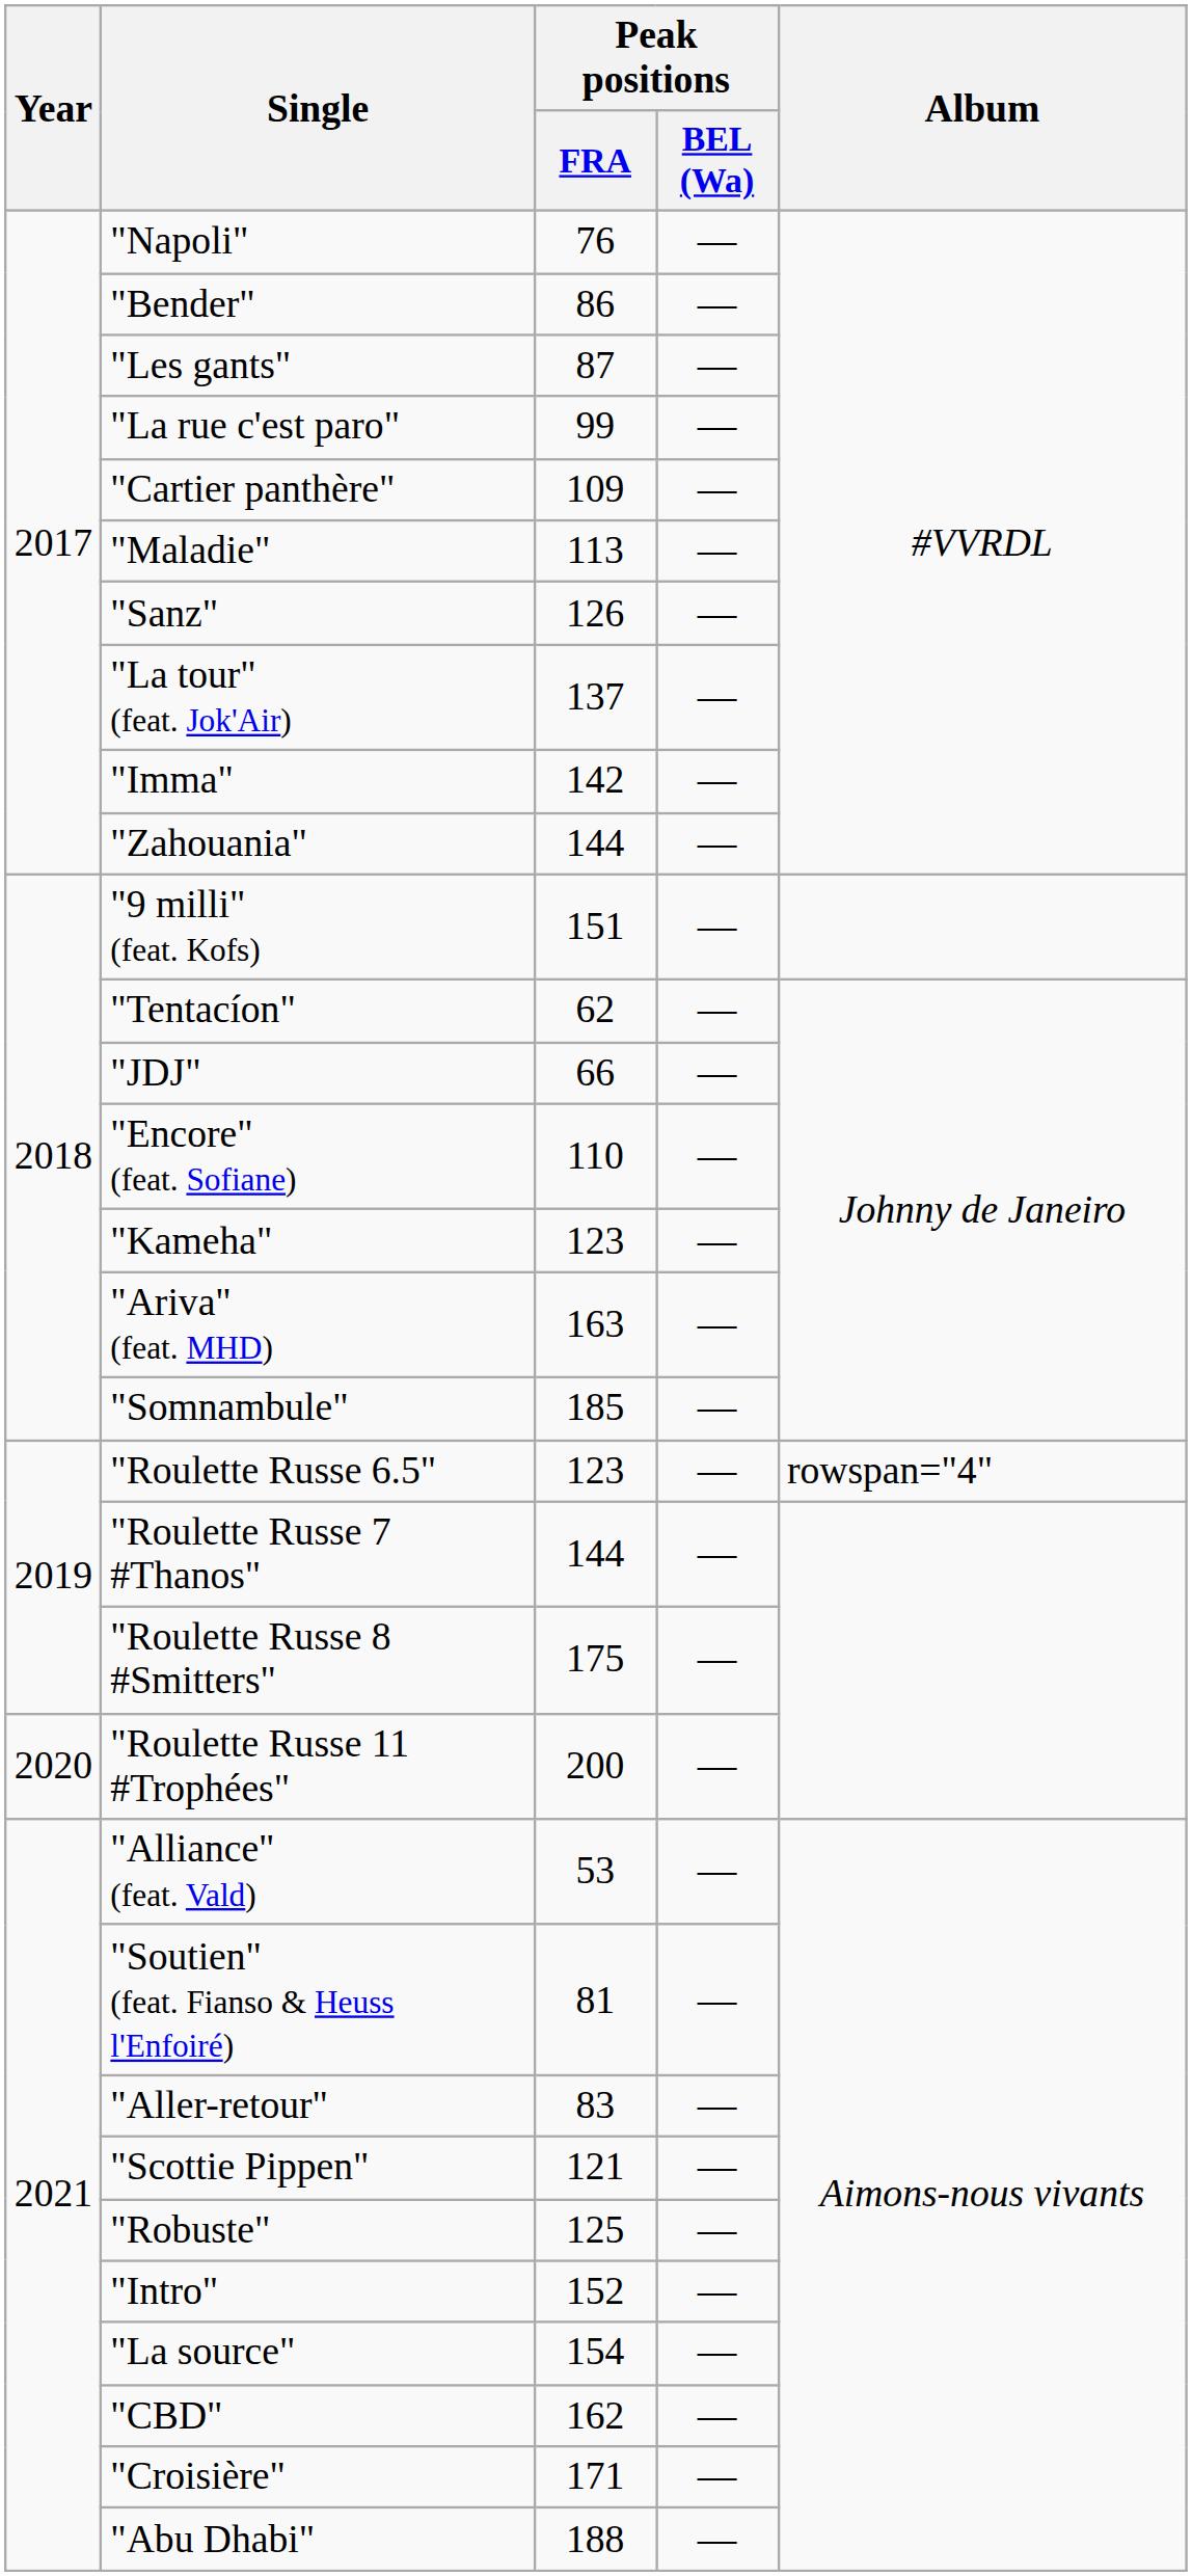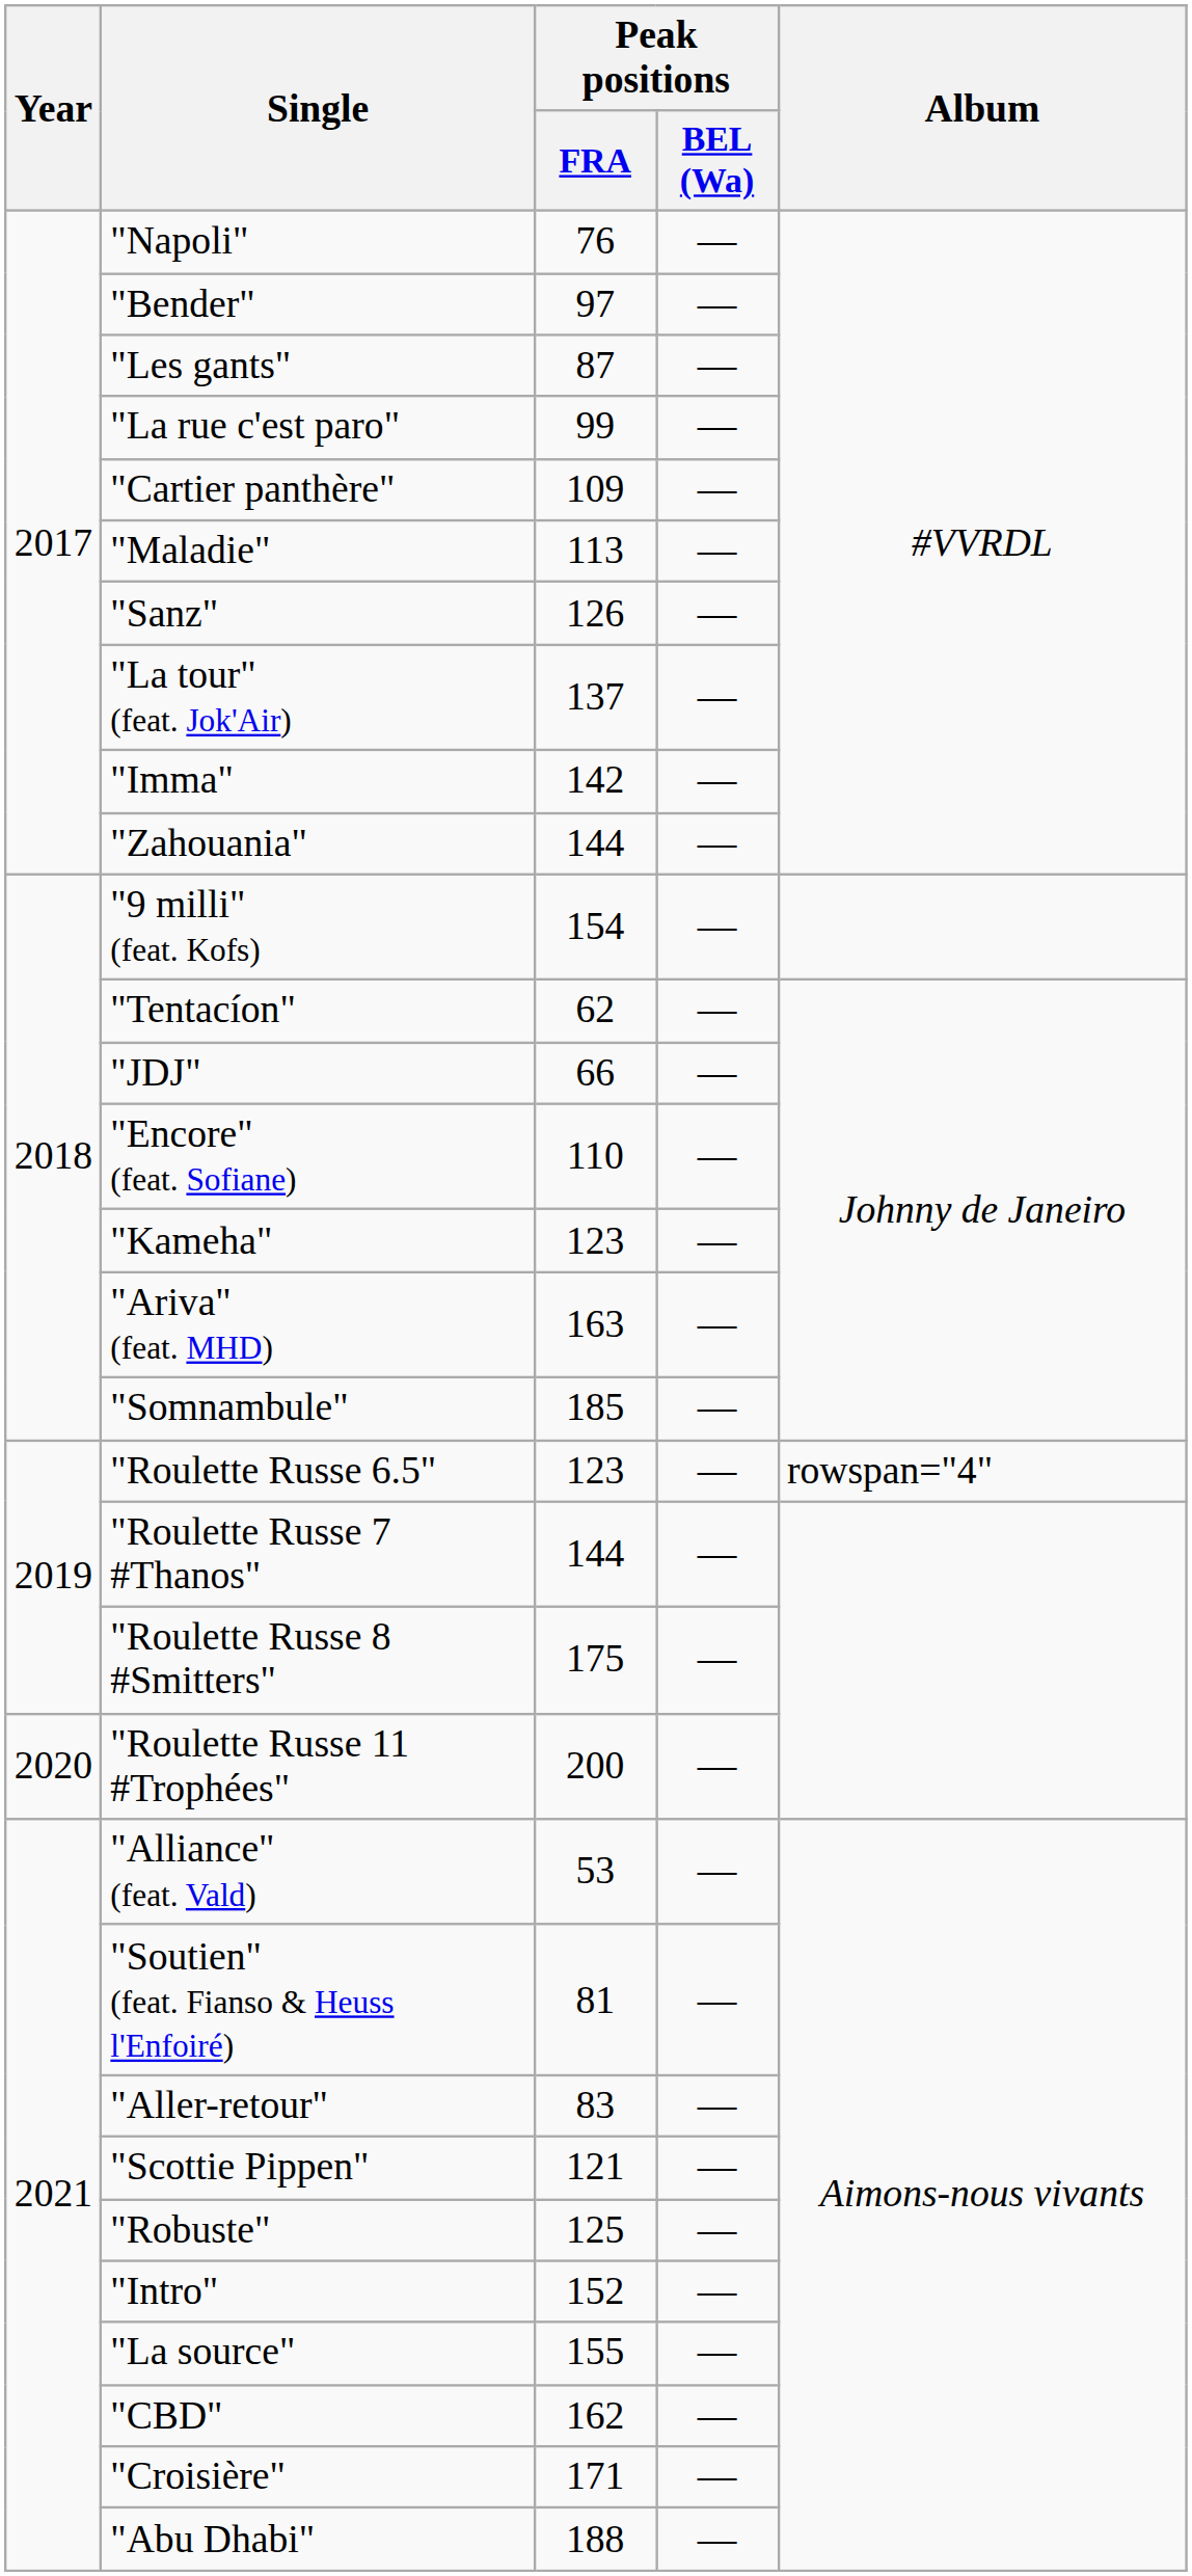"Bender" | Peak positions / FRA: 86 -> 97
"9 milli" (feat. Kofs) | Peak positions / FRA: 151 -> 154
"La source" | Peak positions / FRA: 154 -> 155
